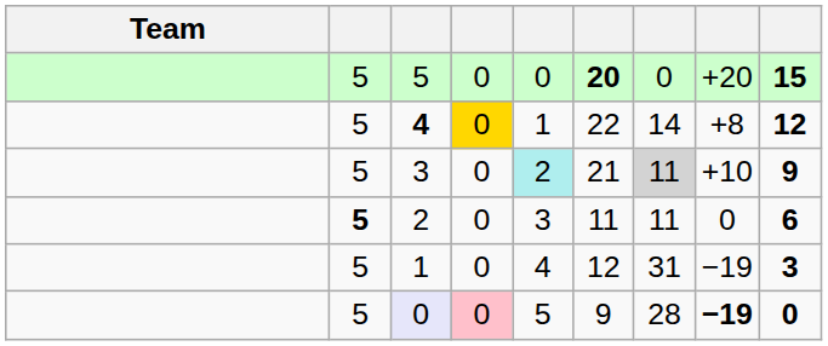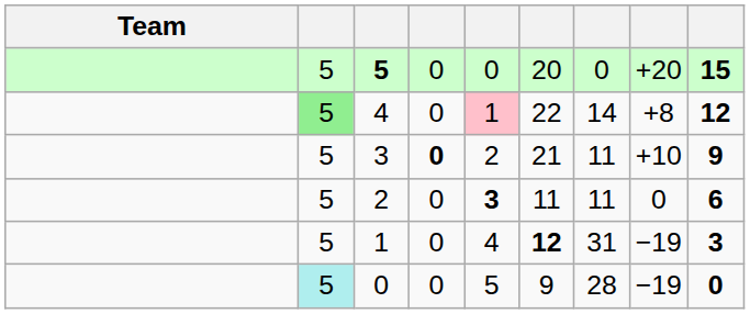row 2 | column 3: normal -> bold
row 2 | column 6: bold -> normal
row 3 | column 2: no background -> lightgreen background
row 3 | column 3: bold -> normal
row 3 | column 4: gold background -> no background
row 3 | column 5: no background -> pink background
row 4 | column 4: normal -> bold
row 4 | column 5: paleturquoise background -> no background
row 4 | column 7: lightgrey background -> no background
row 5 | column 2: bold -> normal
row 5 | column 5: normal -> bold
row 6 | column 6: normal -> bold
row 7 | column 2: no background -> paleturquoise background
row 7 | column 3: lavender background -> no background
row 7 | column 4: pink background -> no background
row 7 | column 8: bold -> normal
